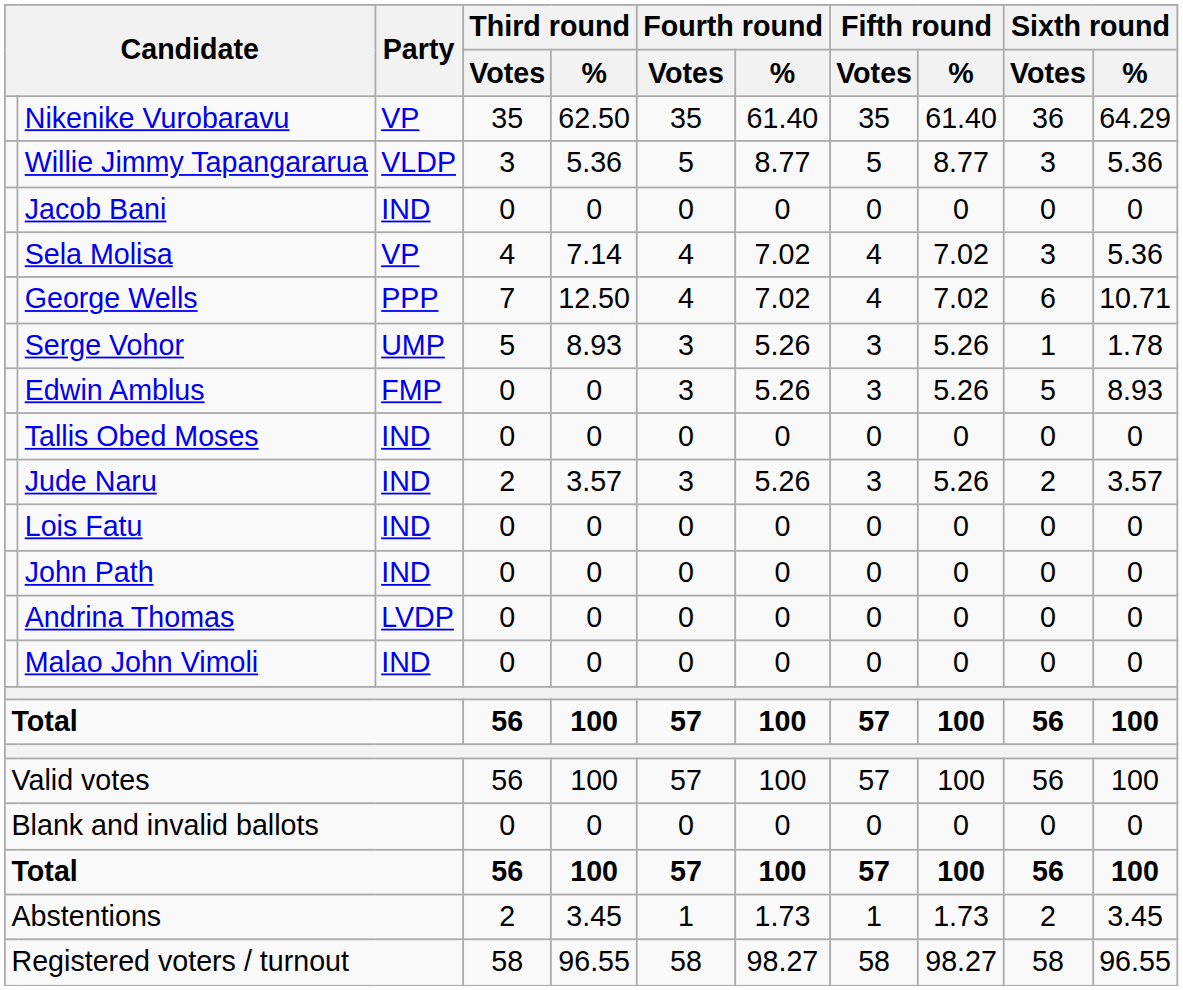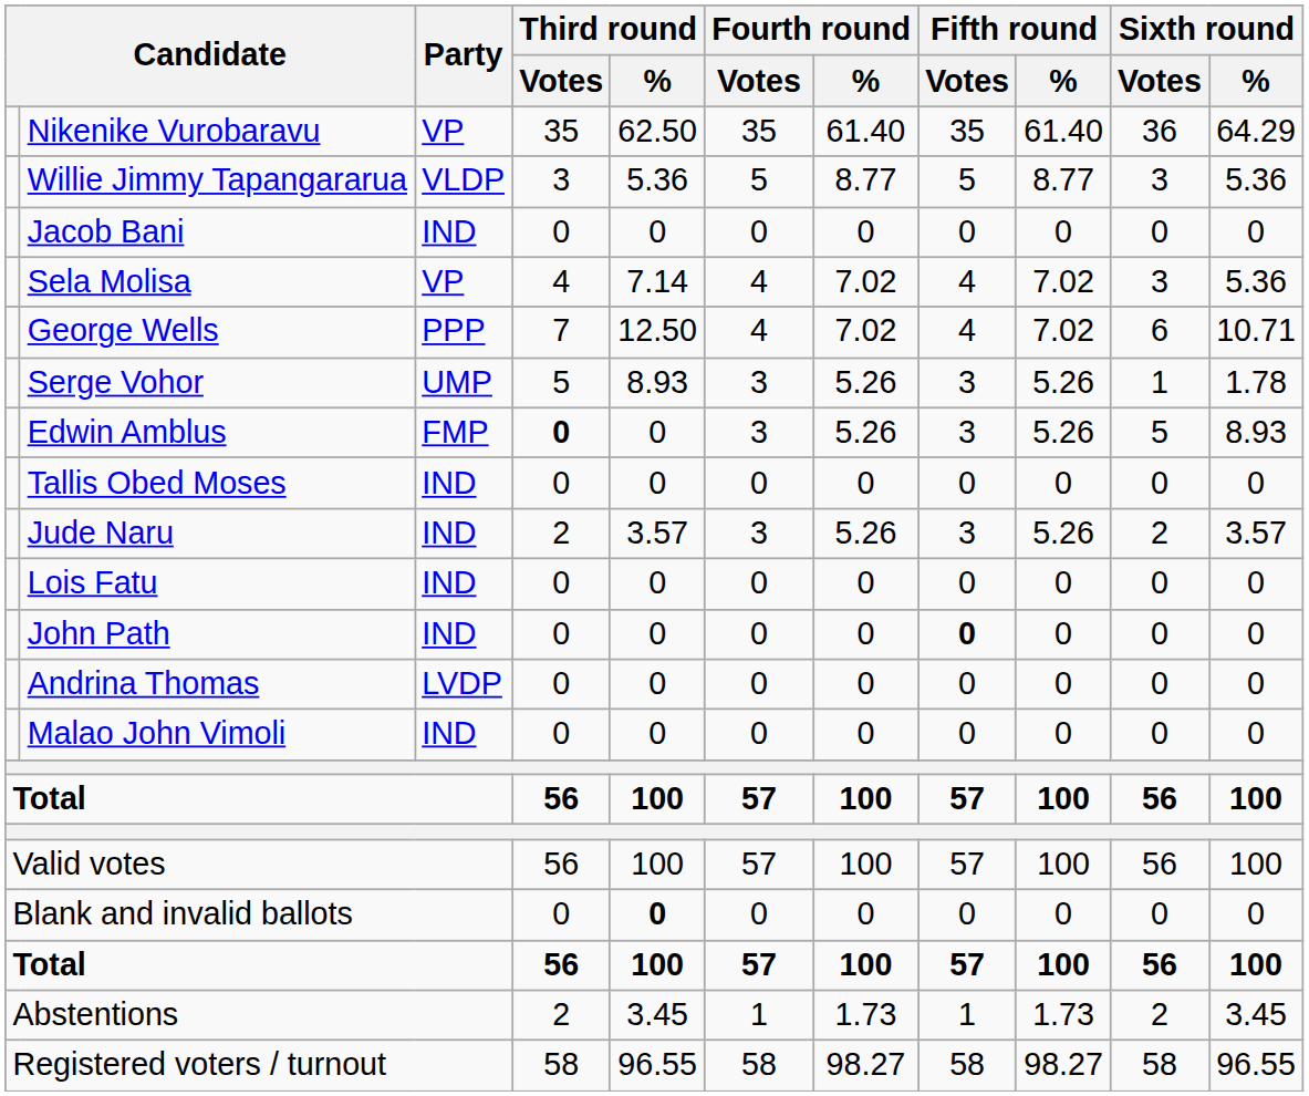Edwin Amblus | Third round / Votes: normal -> bold
John Path | Fifth round / Votes: normal -> bold
Blank and invalid ballots | Third round / %: normal -> bold
